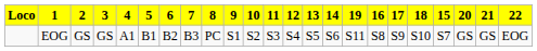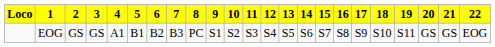columns swapped: 15 <-> 19
